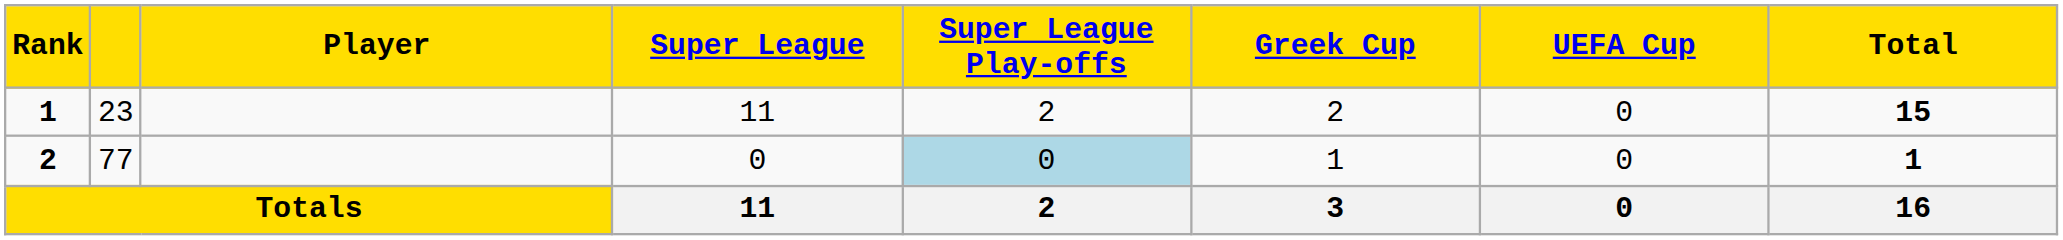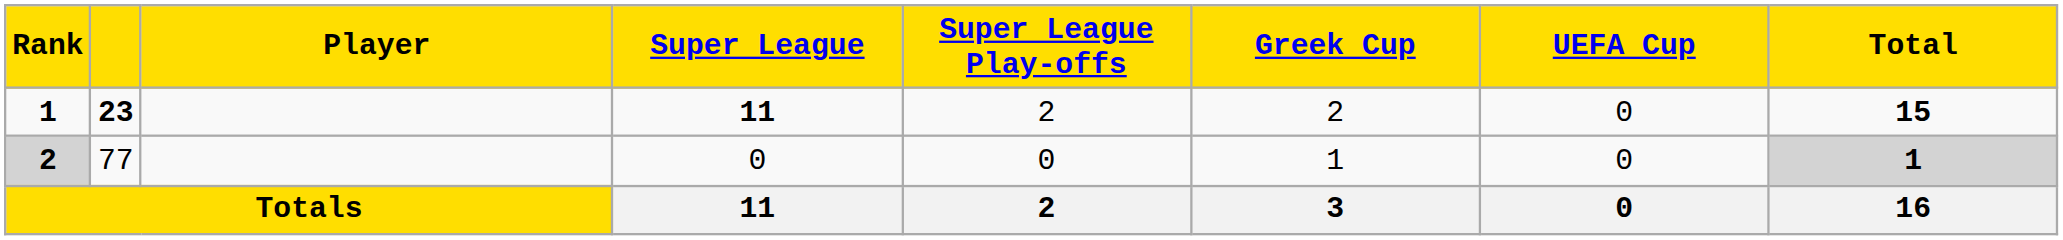row 2 | column 2: normal -> bold
row 2 | Super League: normal -> bold
row 3 | Rank: no background -> lightgrey background
row 3 | Super League Play-offs: lightblue background -> no background
row 3 | Total: no background -> lightgrey background
